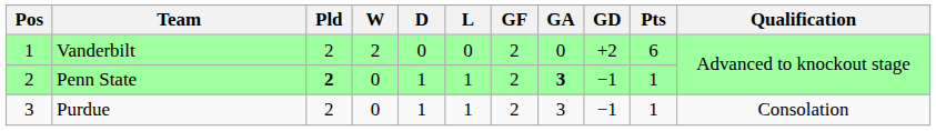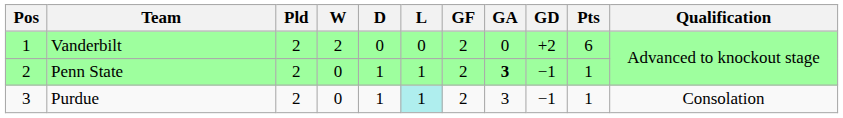Penn State | Pld: bold -> normal
Purdue | L: no background -> paleturquoise background
